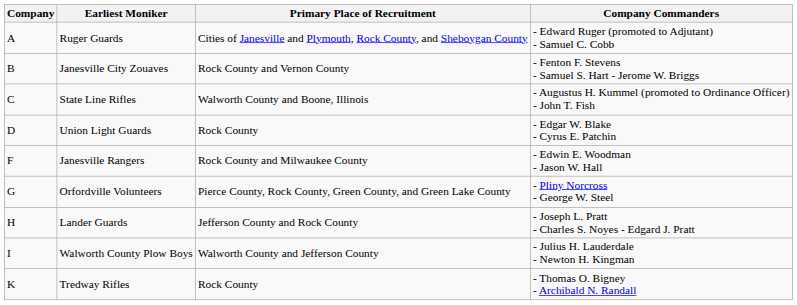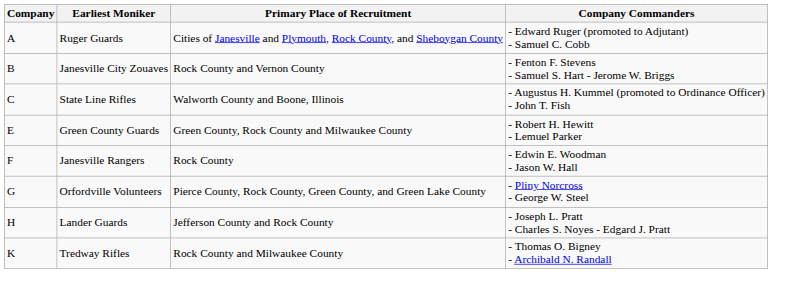- row: D | Union Light Guards | Rock County | - Edgar W. Blake - Cyrus E. Patchin
+ row: E | Green County Guards | Green County, Rock County and Milwaukee County | - Robert H. Hewitt - Lemuel Parker
Janesville Rangers | Primary Place of Recruitment: Rock County and Milwaukee County -> Rock County
- row: I | Walworth County Plow Boys | Walworth County and Jefferson County | - Julius H. Lauderdale - Newton H. Kingman
Tredway Rifles | Primary Place of Recruitment: Rock County -> Rock County and Milwaukee County
